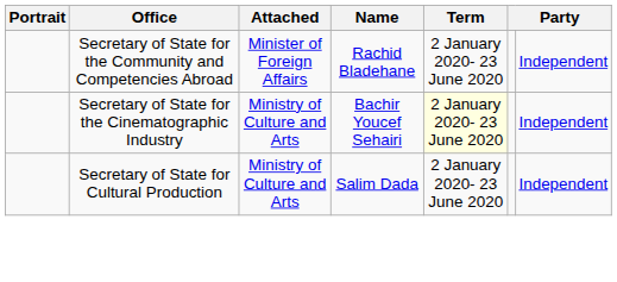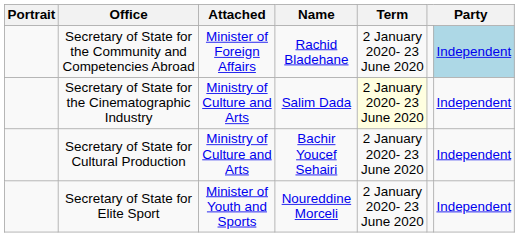Secretary of State for the Community and Competencies Abroad | column 7: no background -> lightblue background
Secretary of State for the Cinematographic Industry | Name: Bachir Youcef Sehairi -> Salim Dada
Secretary of State for Cultural Production | Name: Salim Dada -> Bachir Youcef Sehairi
+ row: Secretary of State for Elite Sport | Minister of Youth and Sports | Noureddine Morceli | 2 January 2020- 23 June 2020 | Independent
